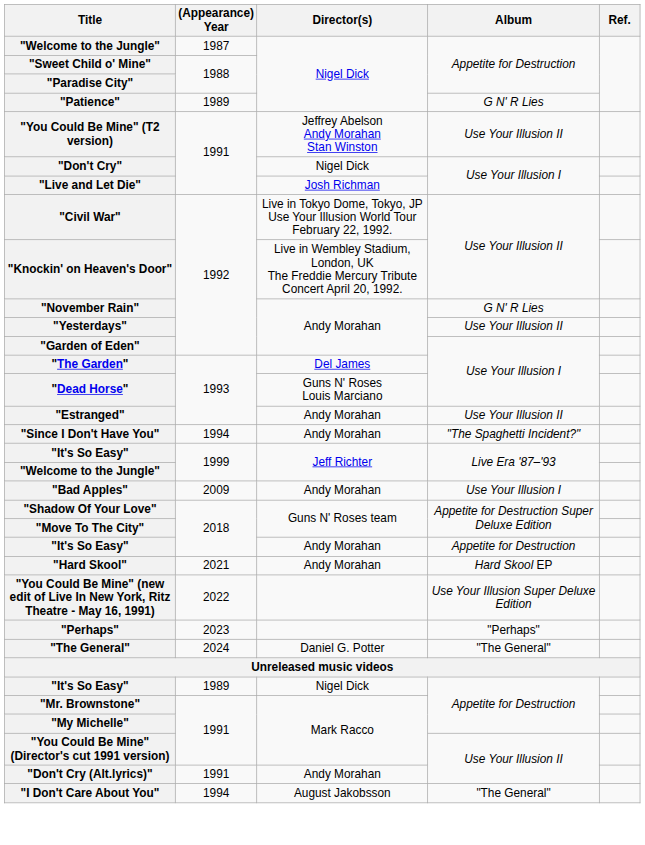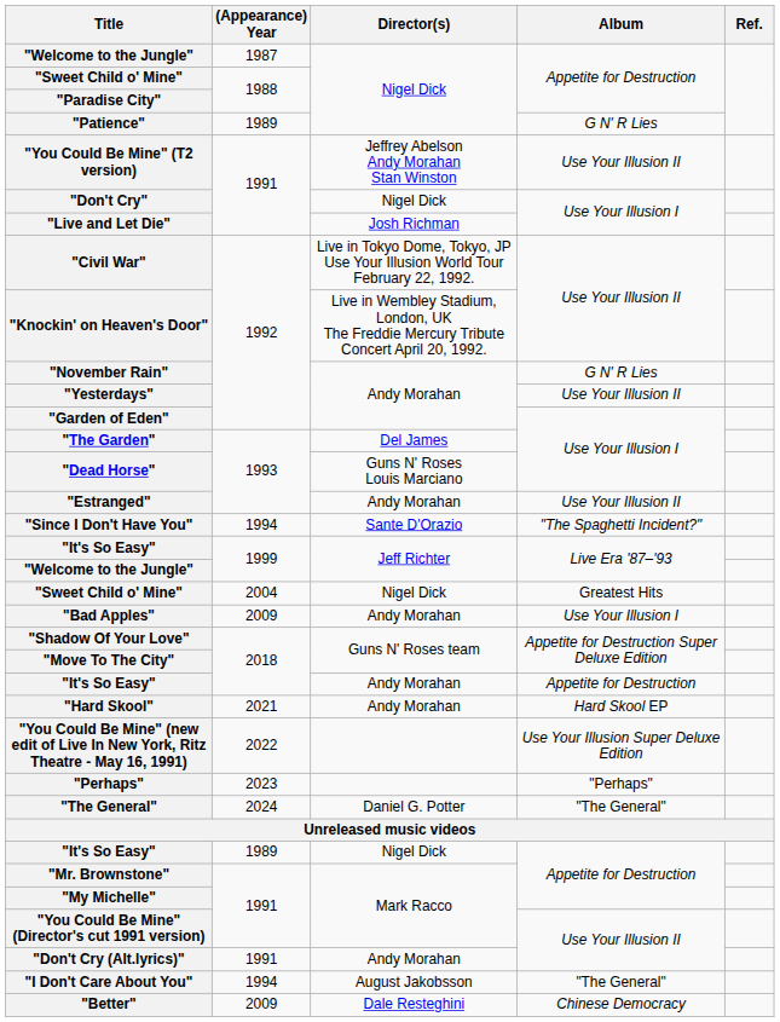"Since I Don't Have You" | Director(s): Andy Morahan -> Sante D'Orazio
+ row: "Sweet Child o' Mine" | 2004 | Nigel Dick | Greatest Hits
+ row: "Better" | 2009 | Dale Resteghini | Chinese Democracy
